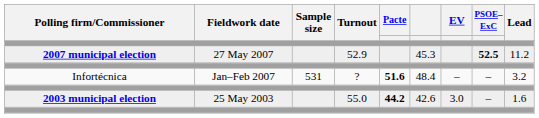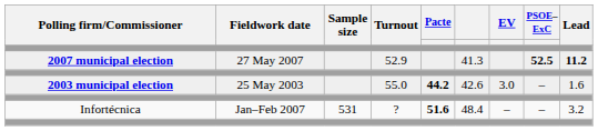2007 municipal election | column 6: 45.3 -> 41.3
2007 municipal election | Lead: normal -> bold
rows swapped: Infortécnica <-> 2003 municipal election
